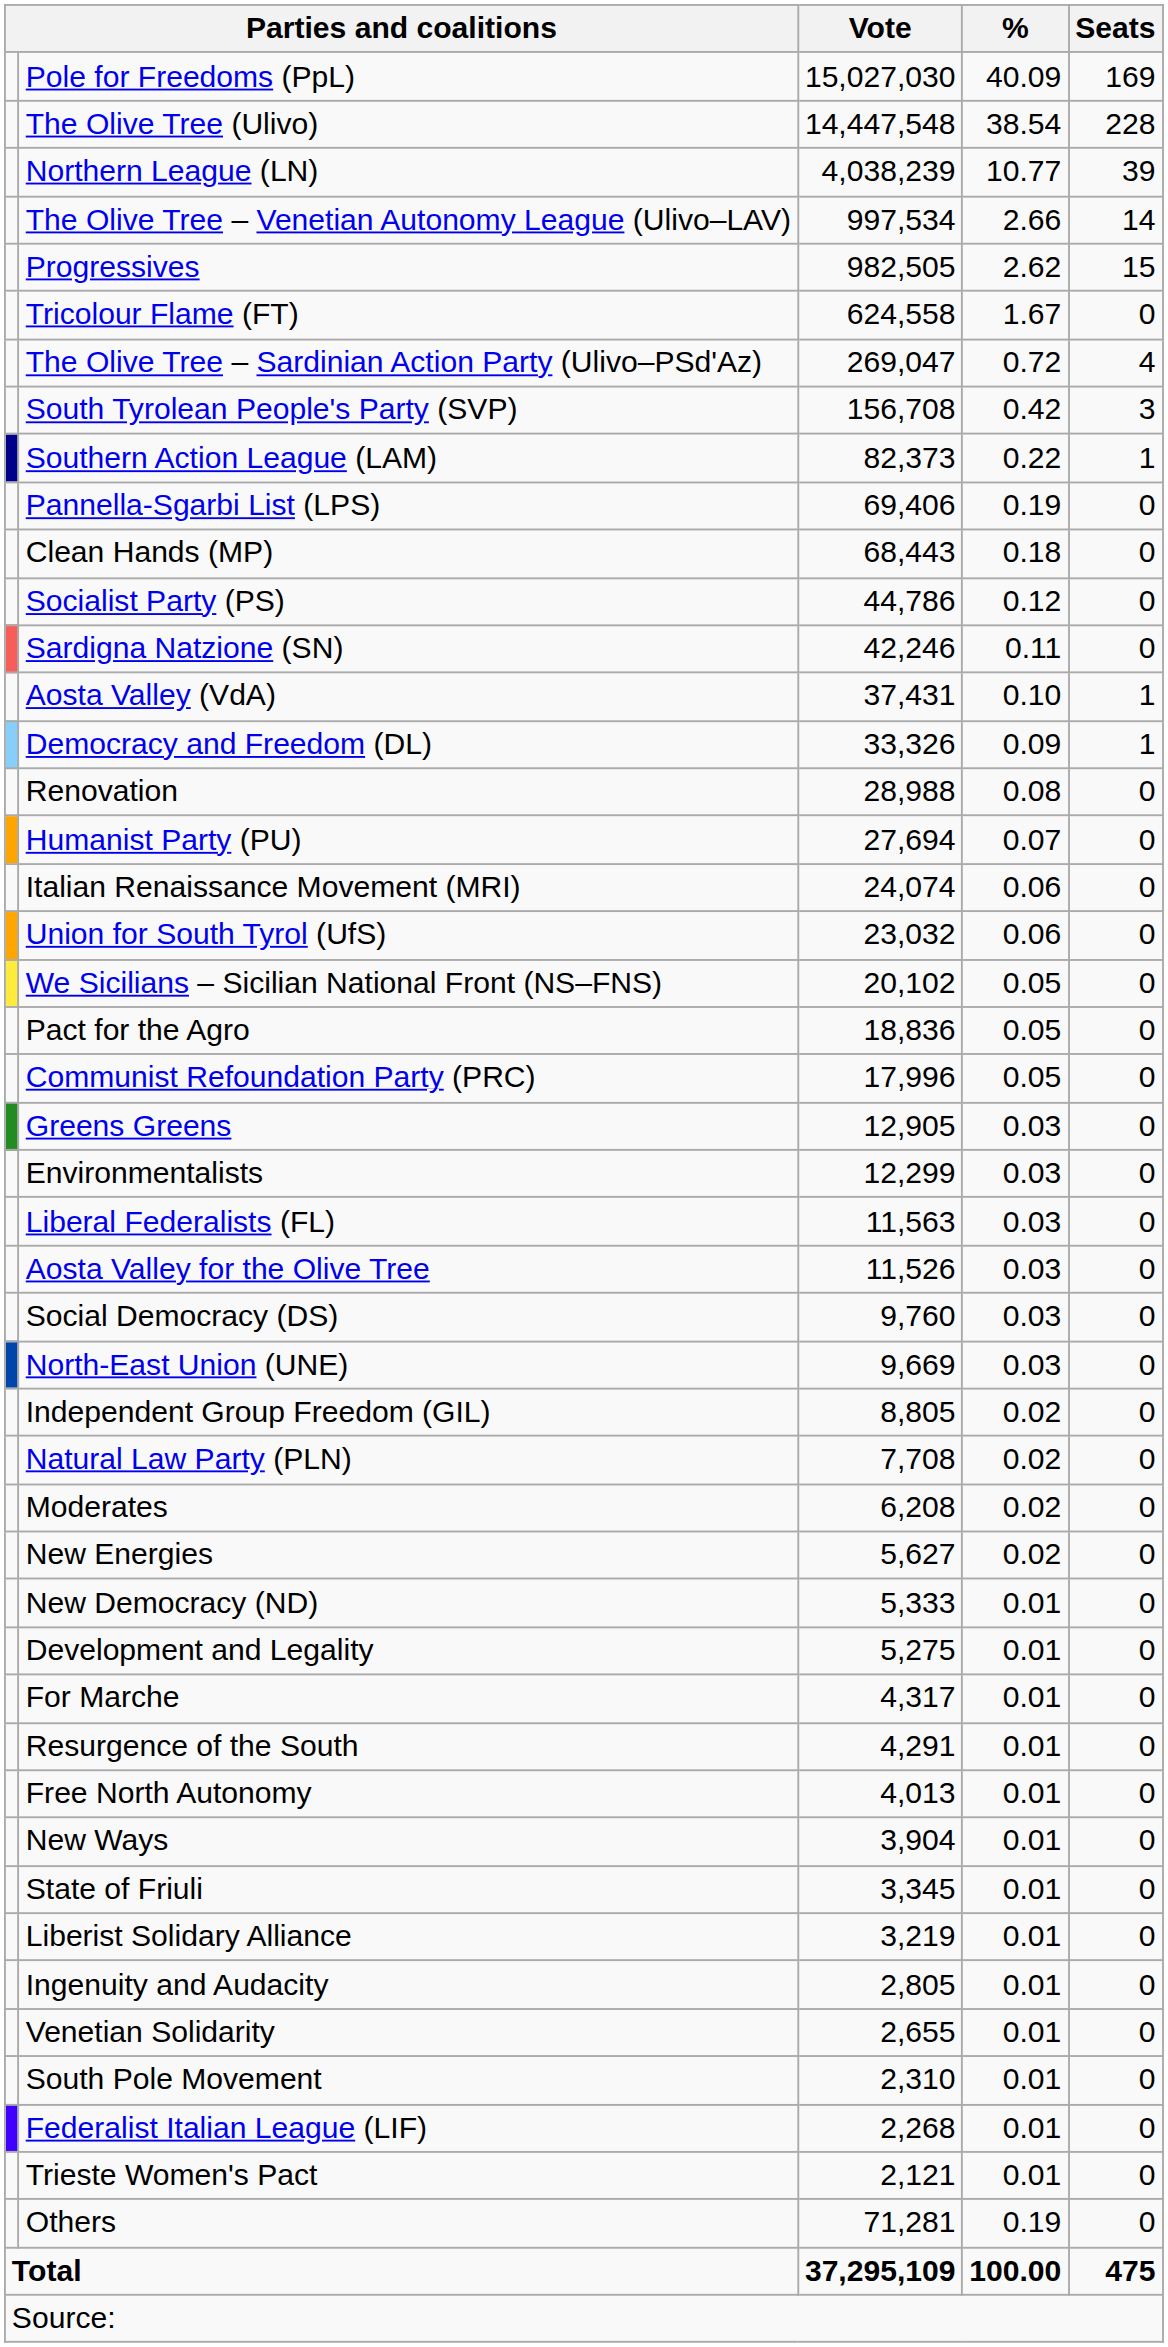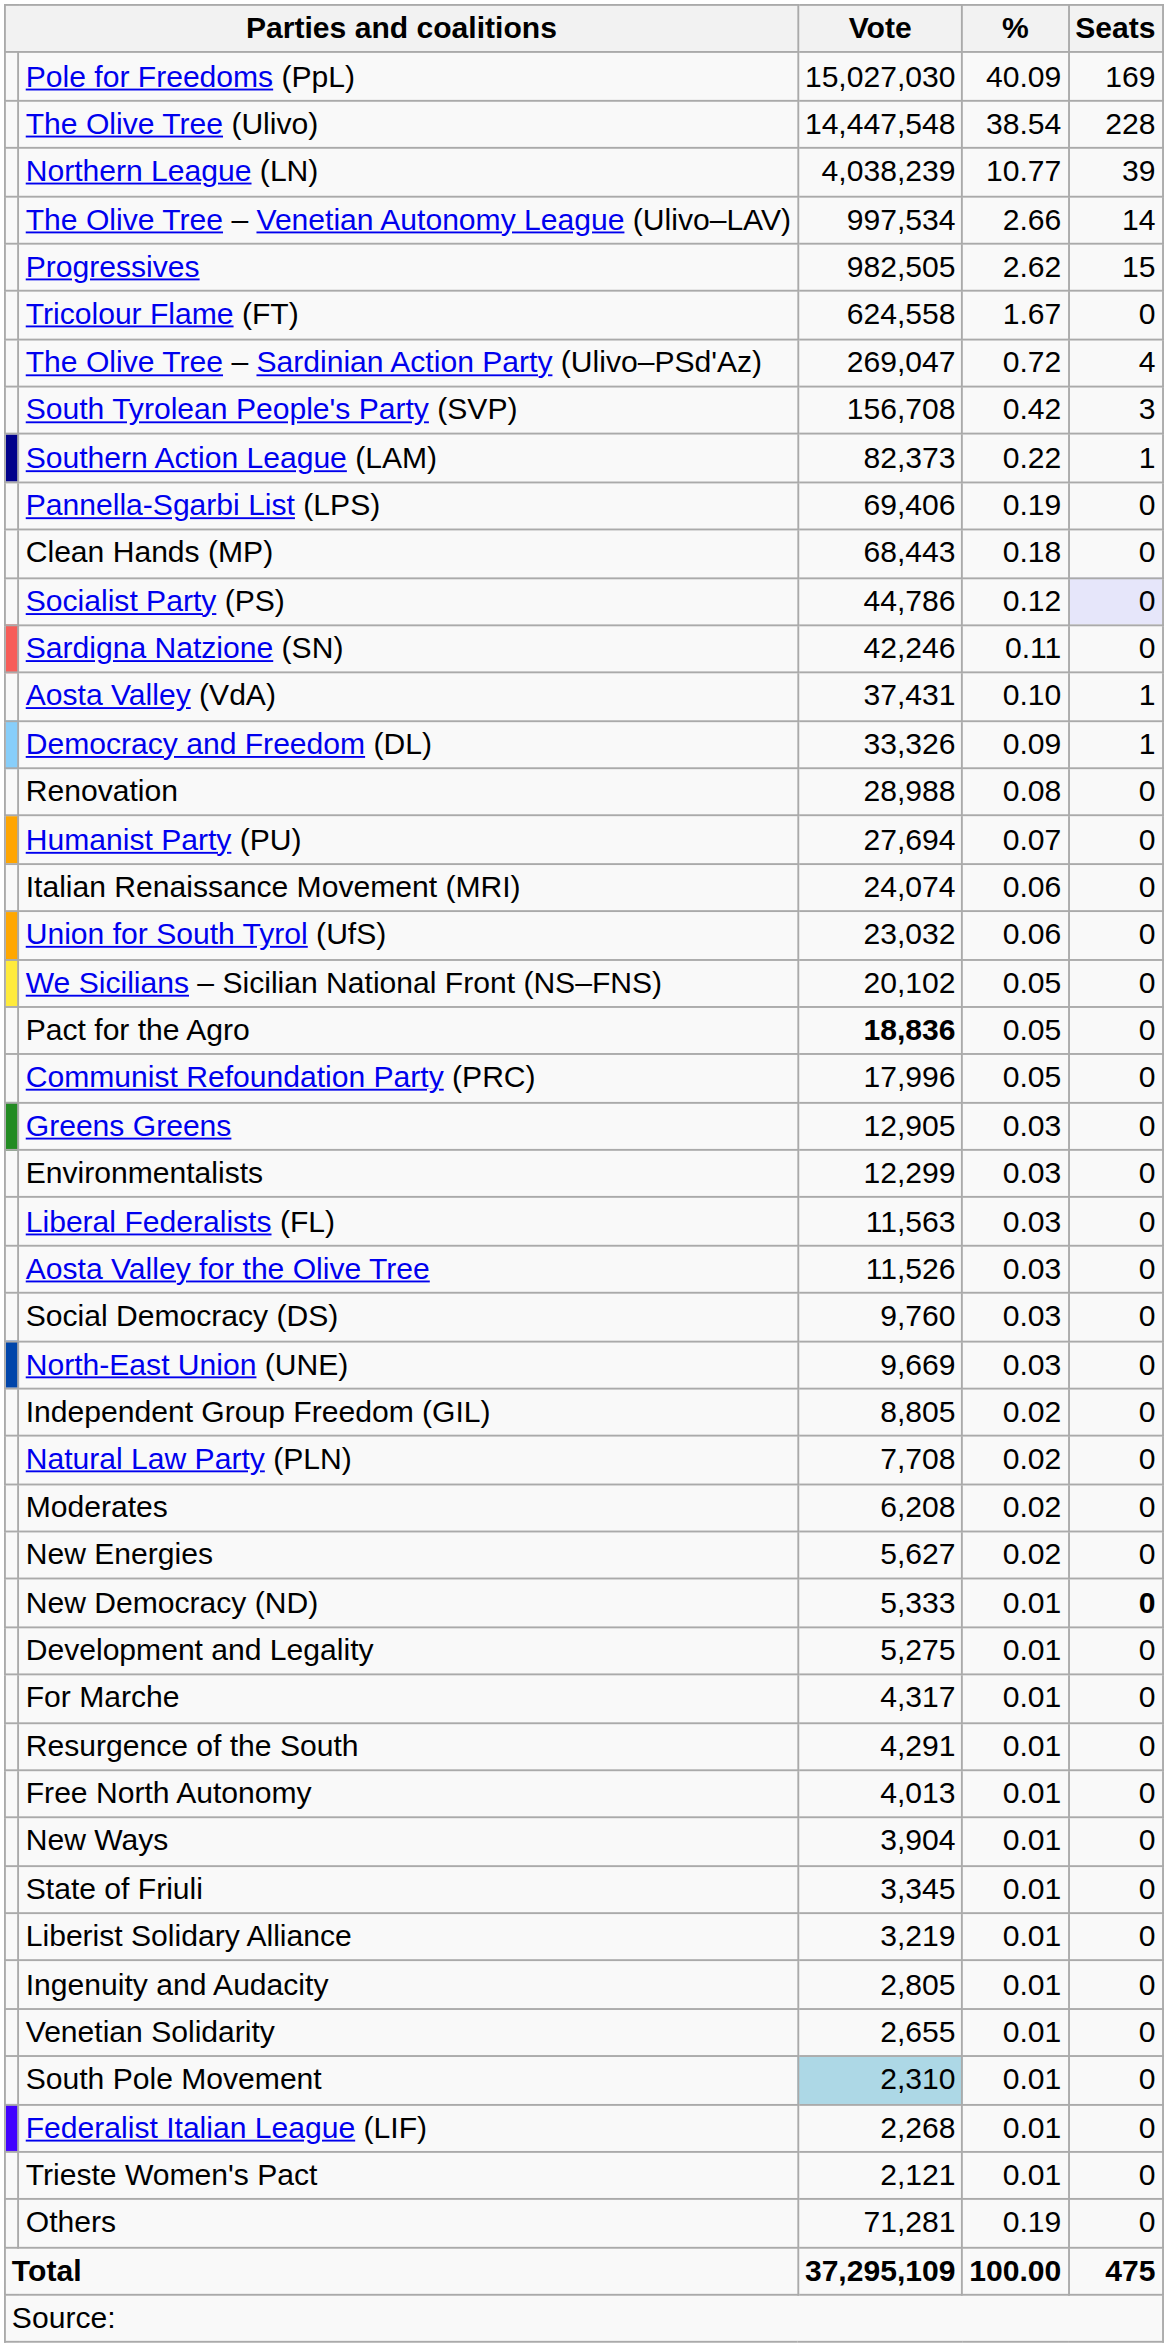Socialist Party (PS) | Seats: no background -> lavender background
Pact for the Agro | Vote: normal -> bold
New Democracy (ND) | Seats: normal -> bold
South Pole Movement | Vote: no background -> lightblue background
